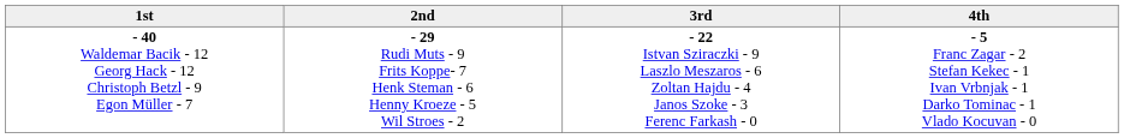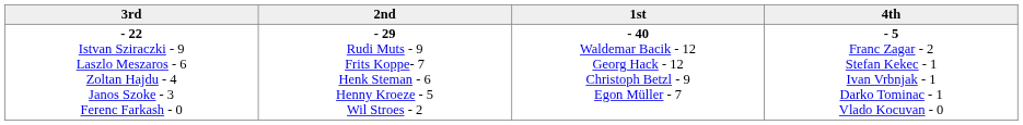columns swapped: 1st <-> 3rd
